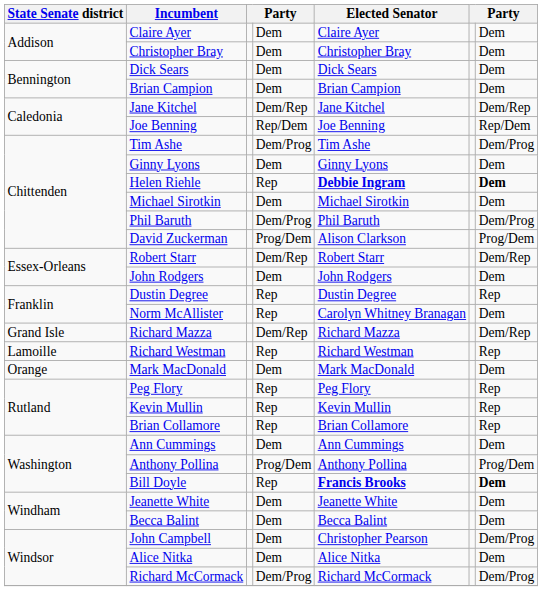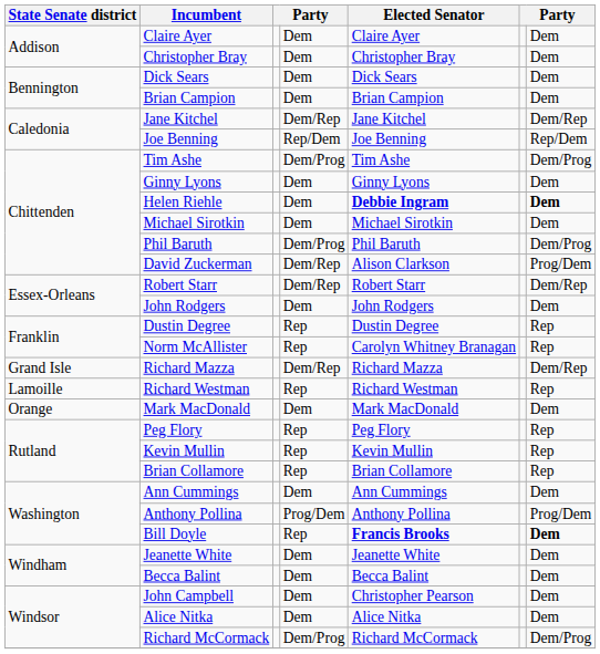Helen Riehle | column 4: Rep -> Dem
David Zuckerman | column 4: Prog/Dem -> Dem/Rep
Norm McAllister | column 7: Dem -> Rep
John Campbell | column 7: Dem/Prog -> Dem
